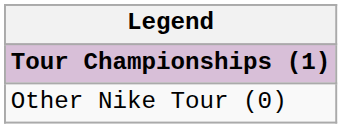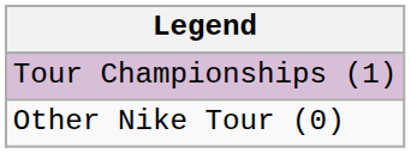row 2 | column 1: bold -> normal
